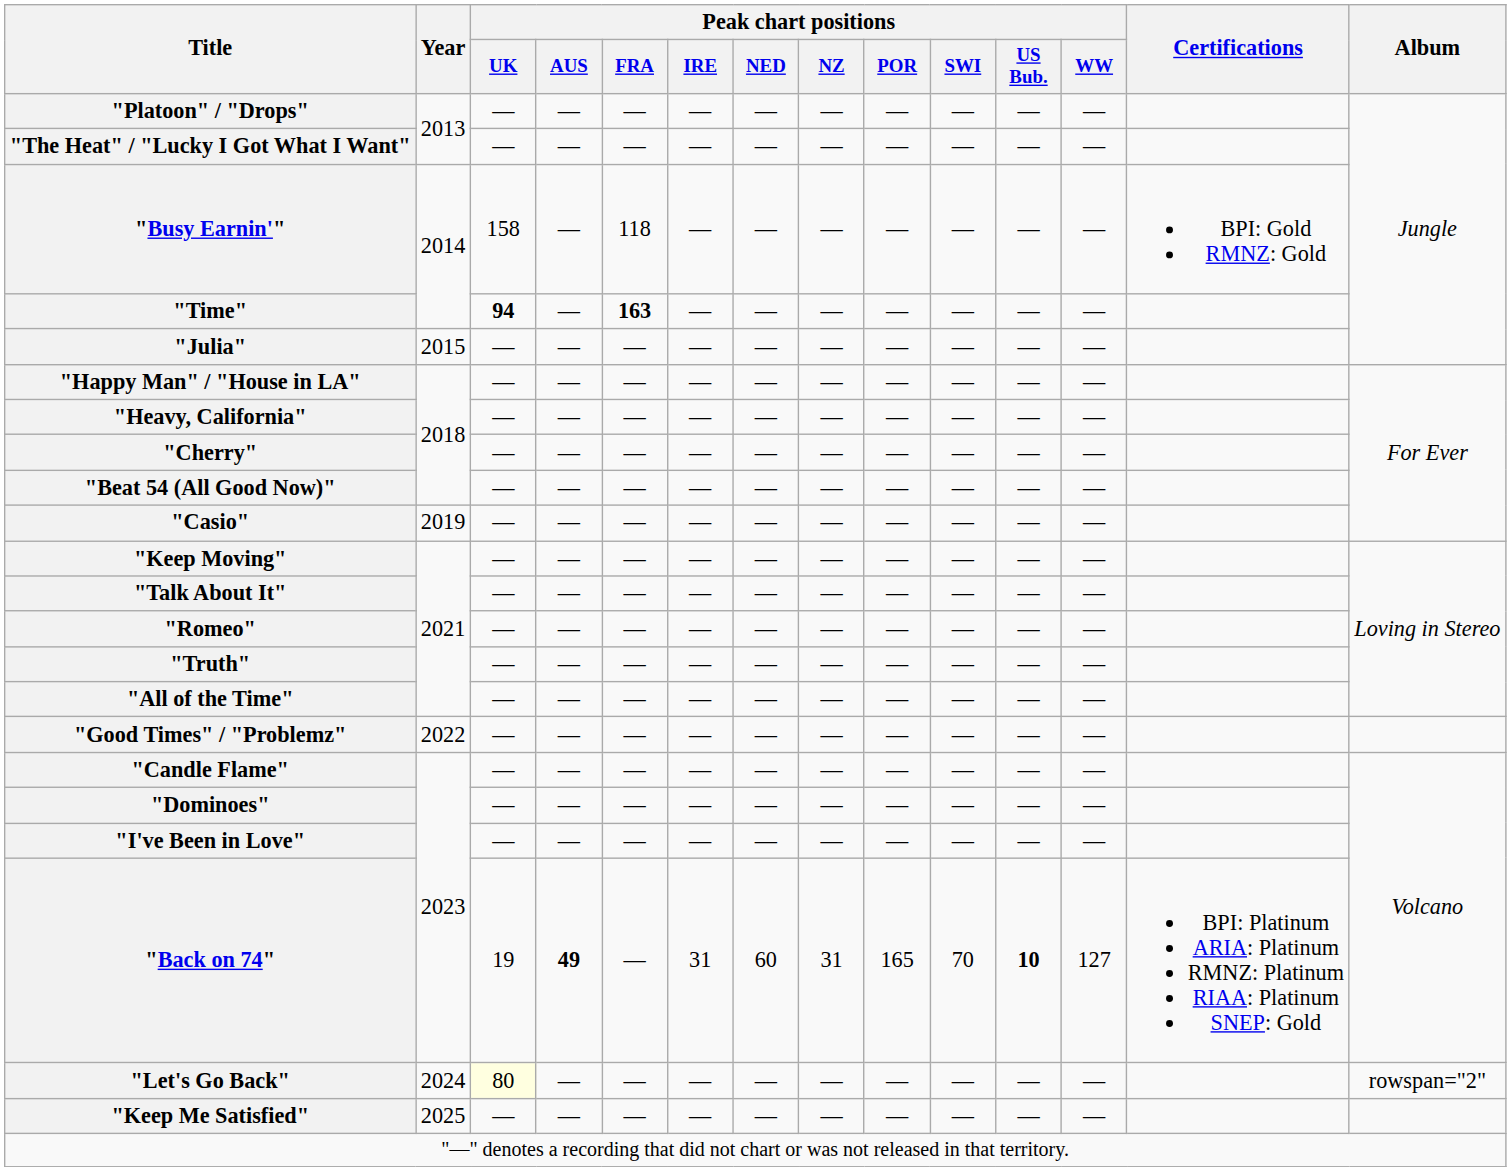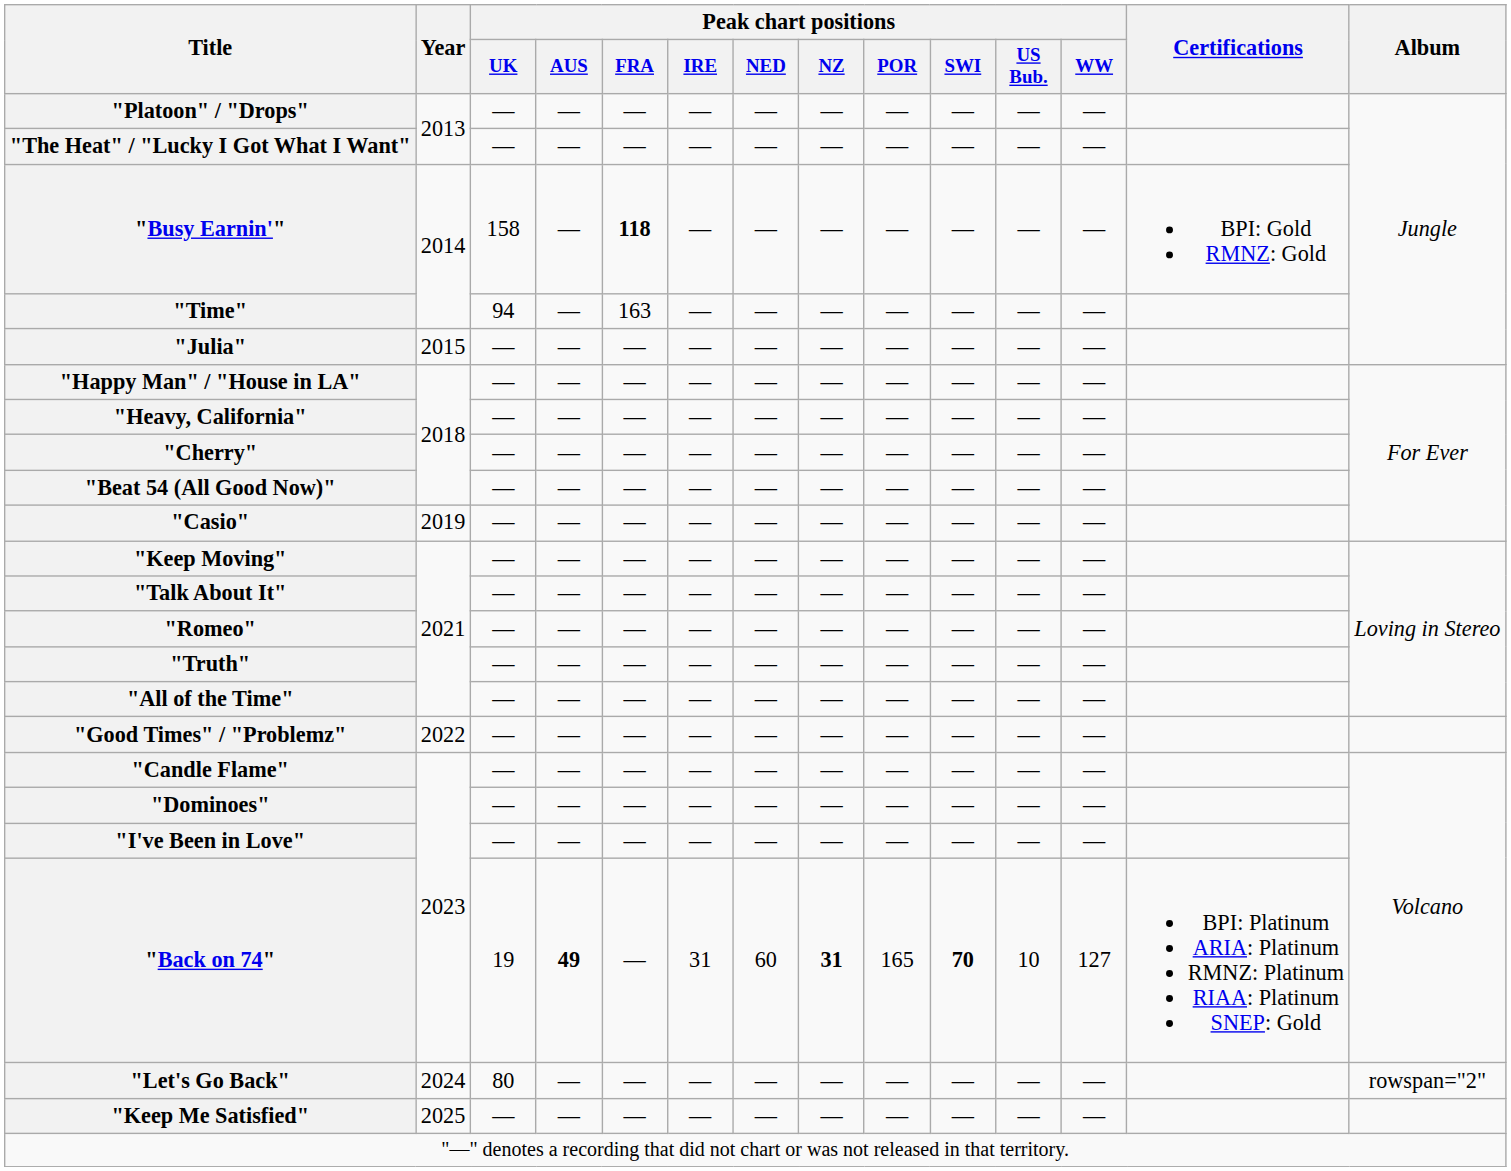"Busy Earnin'" | Peak chart positions / FRA: normal -> bold
"Time" | Peak chart positions / UK: bold -> normal
"Time" | Peak chart positions / FRA: bold -> normal
"Back on 74" | Peak chart positions / NZ: normal -> bold
"Back on 74" | Peak chart positions / SWI: normal -> bold
"Back on 74" | Peak chart positions / US Bub.: bold -> normal
"Let's Go Back" | Peak chart positions / UK: lightyellow background -> no background
